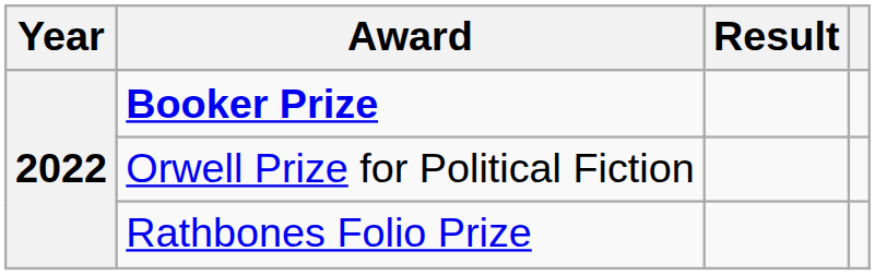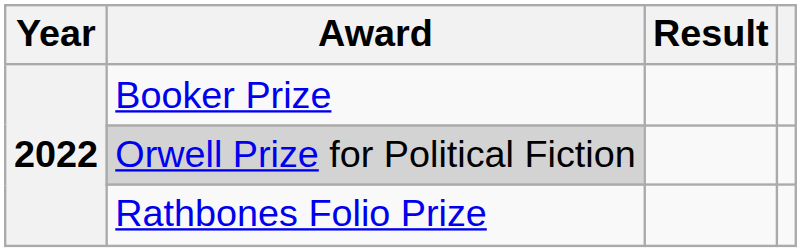Booker Prize | Award: bold -> normal
Orwell Prize for Political Fiction | Award: no background -> lightgrey background
